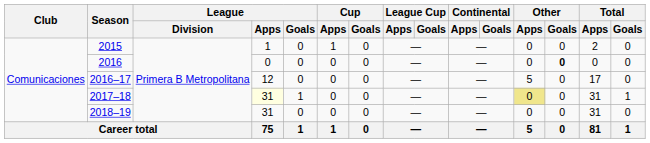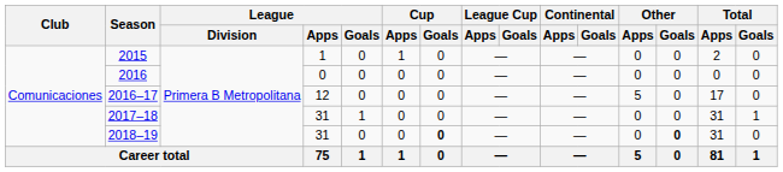2016 | Other / Goals: bold -> normal
2017–18 | League / Apps: lightyellow background -> no background
2017–18 | Other / Apps: khaki background -> no background
2018–19 | Cup / Goals: normal -> bold
2018–19 | Other / Goals: normal -> bold
